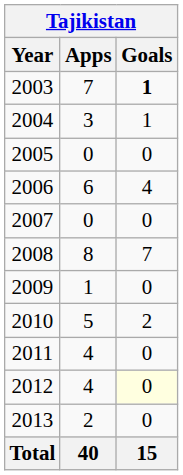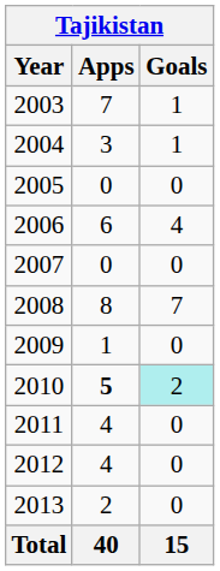2003 | Goals: bold -> normal
2010 | Apps: normal -> bold
2010 | Goals: no background -> paleturquoise background
2012 | Goals: lightyellow background -> no background
